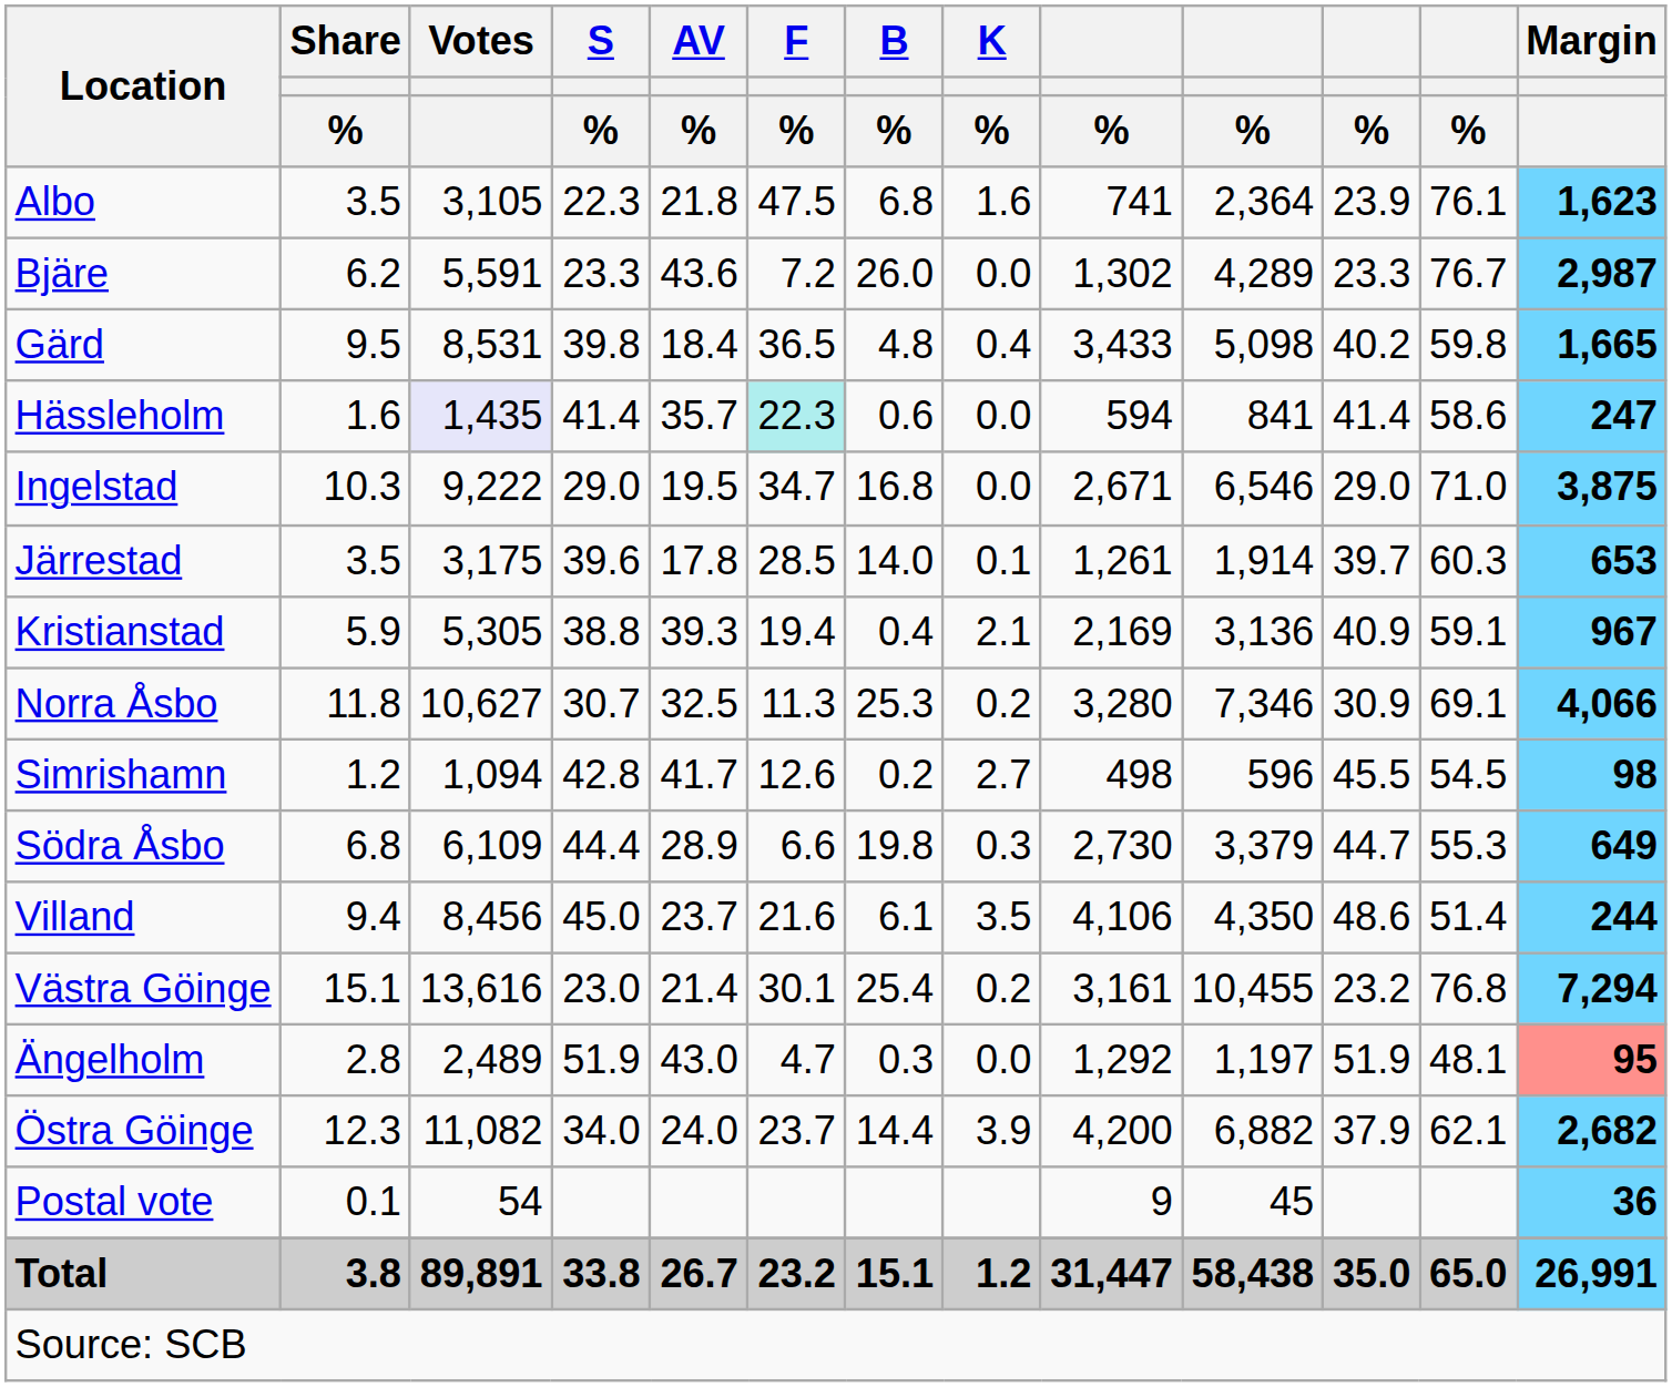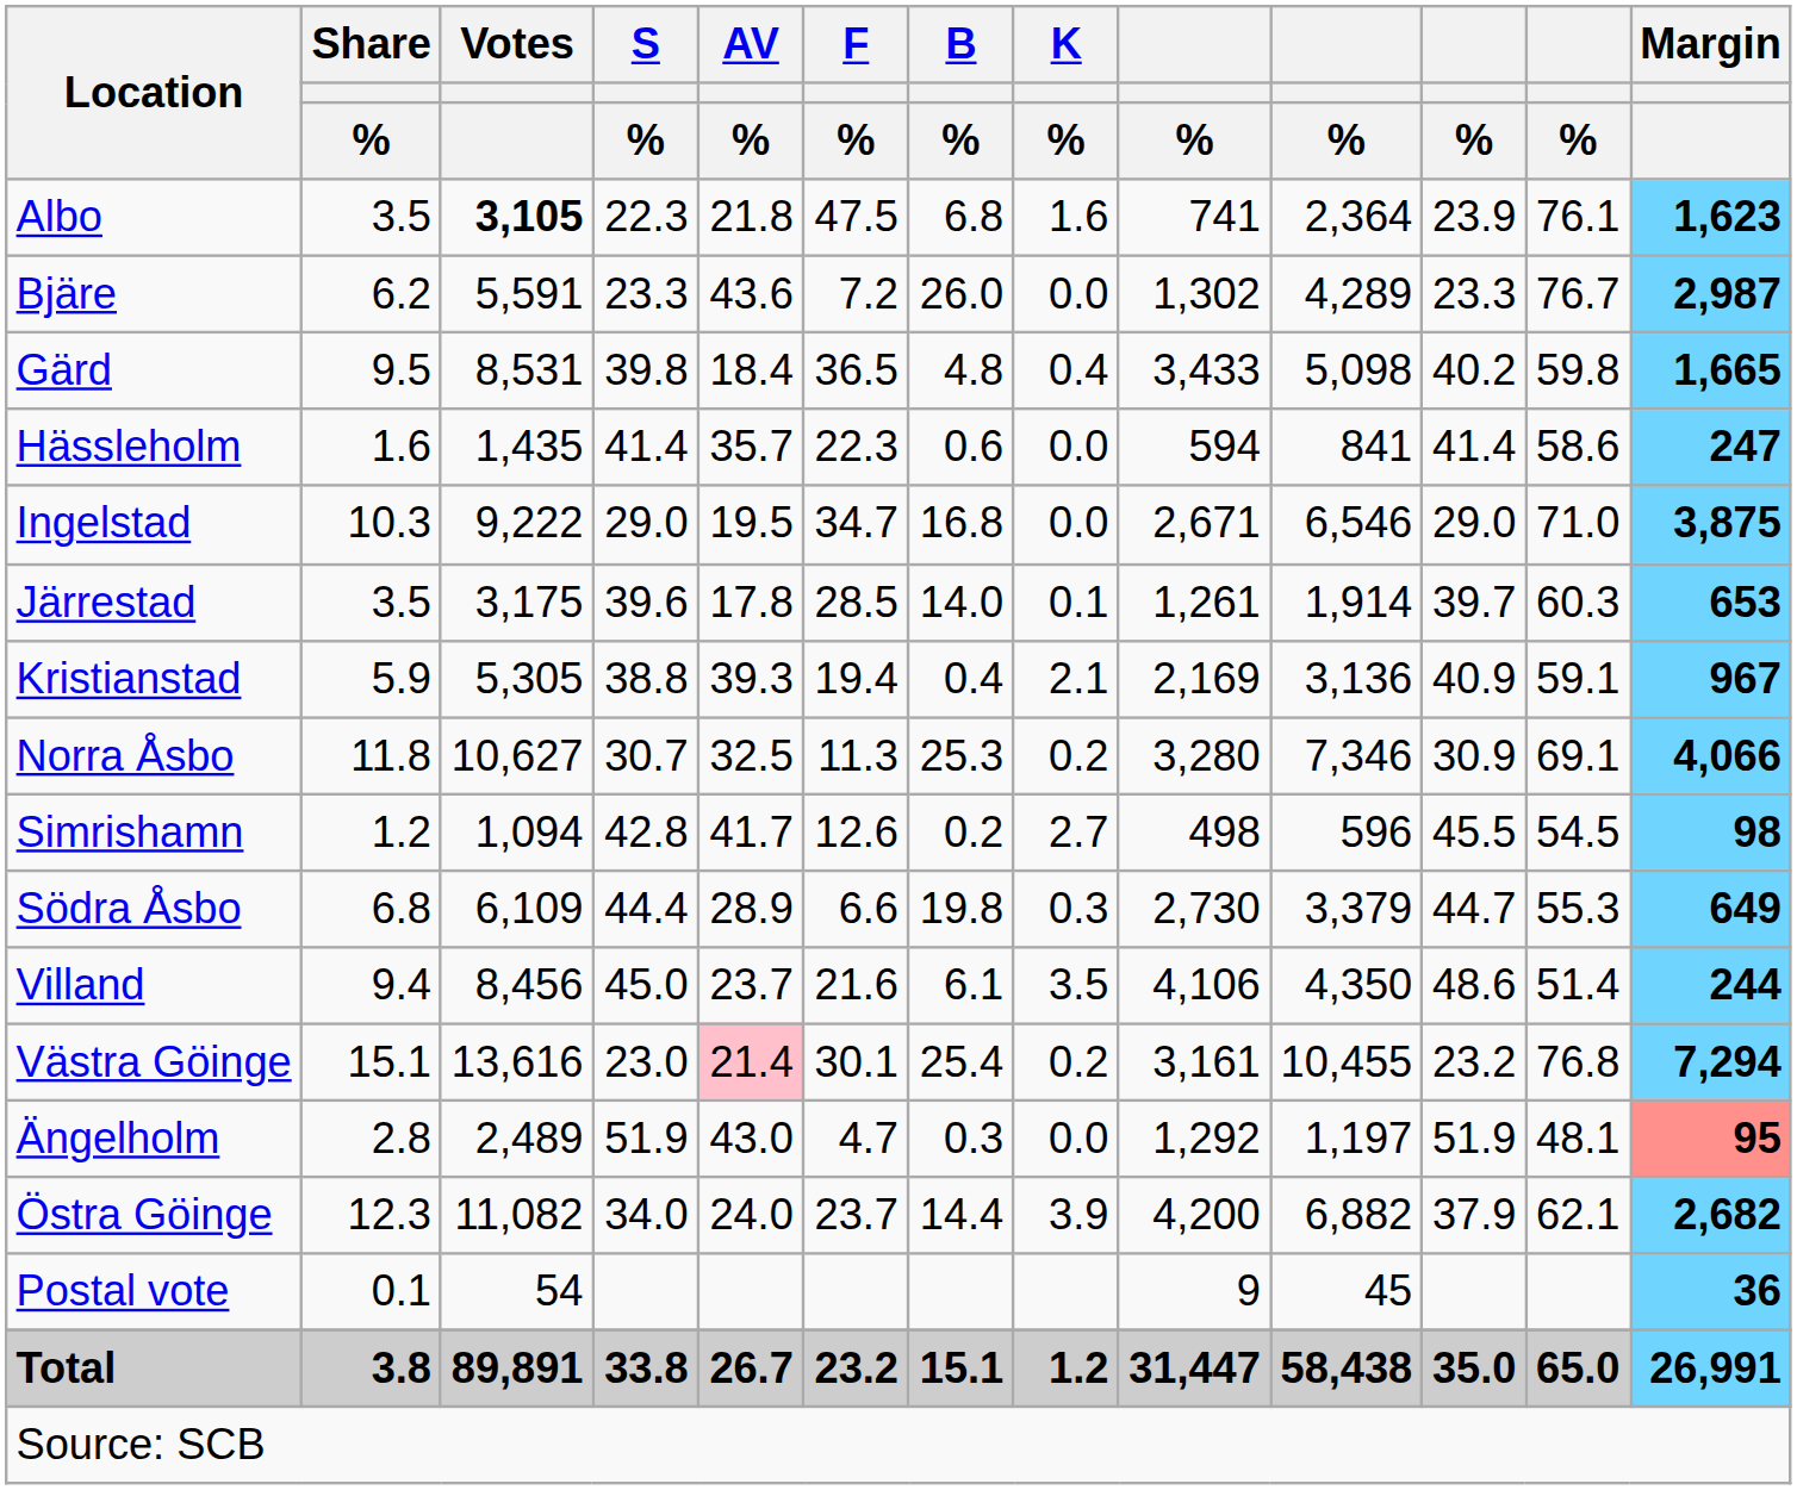Albo | Votes: normal -> bold
Hässleholm | Votes: lavender background -> no background
Hässleholm | F / %: paleturquoise background -> no background
Västra Göinge | AV / %: no background -> pink background
